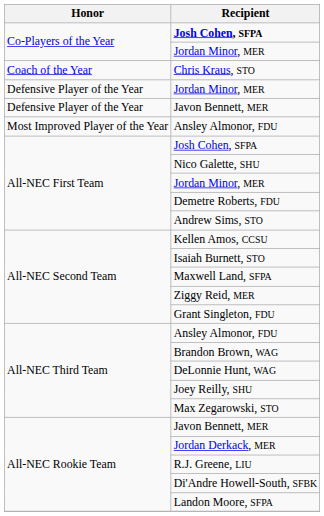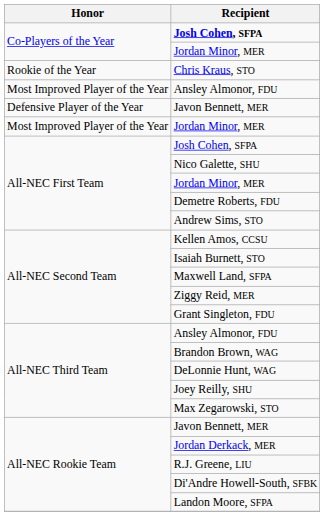row 4 | Honor: Coach of the Year -> Rookie of the Year
row 5 | Honor: Defensive Player of the Year -> Most Improved Player of the Year
row 5 | Recipient: Jordan Minor, MER -> Ansley Almonor, FDU
row 7 | Recipient: Ansley Almonor, FDU -> Jordan Minor, MER
